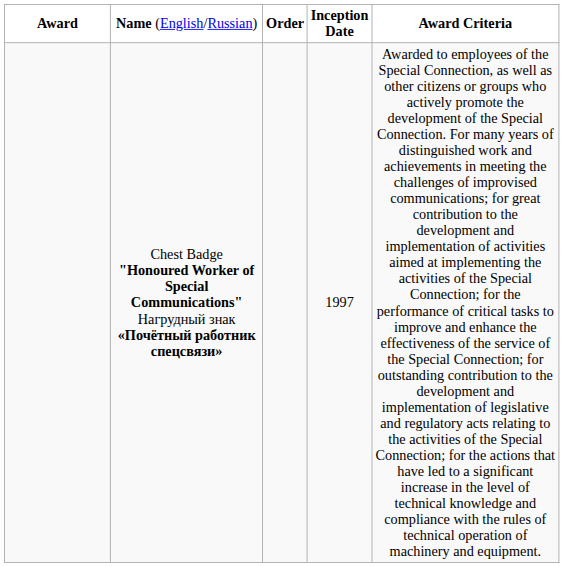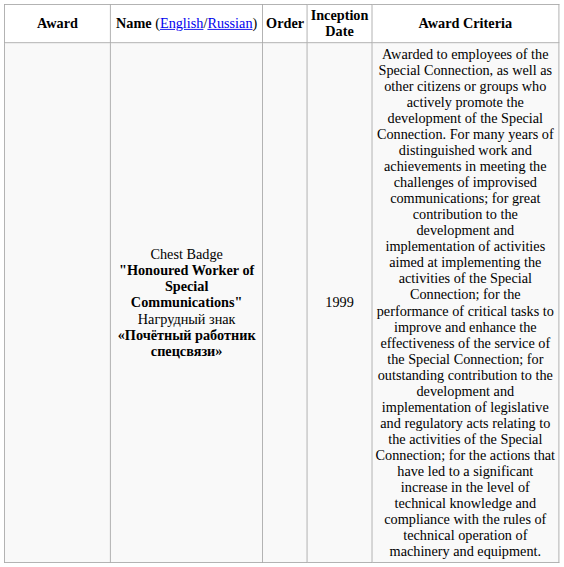row 2 | column 4: 1997 -> 1999
